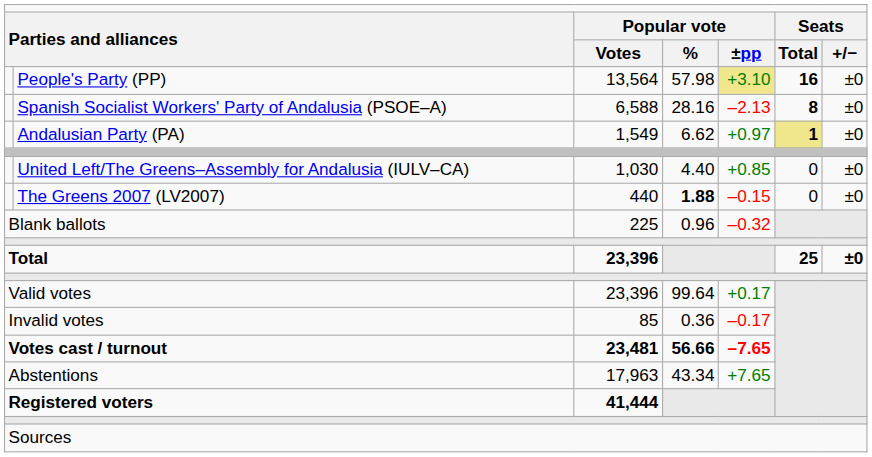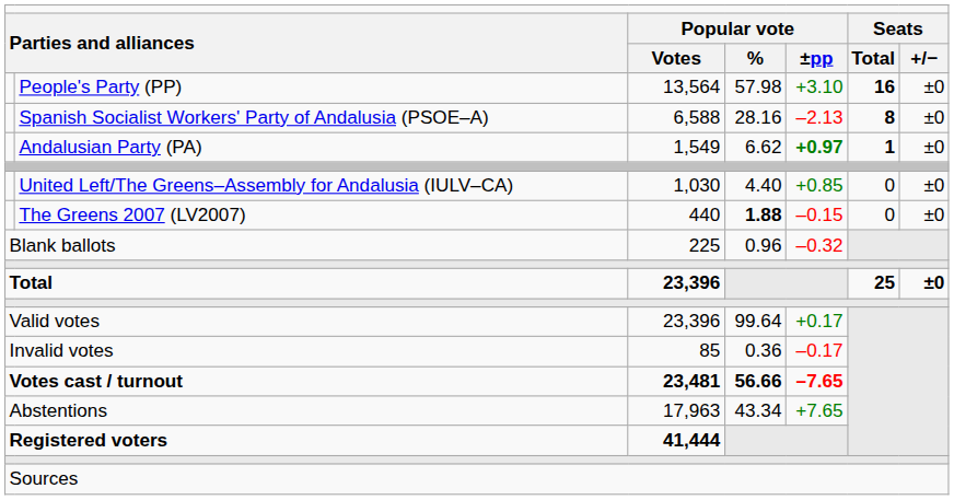People's Party (PP) | column 5: khaki background -> no background
Andalusian Party (PA) | column 5: normal -> bold
Andalusian Party (PA) | column 6: khaki background -> no background
